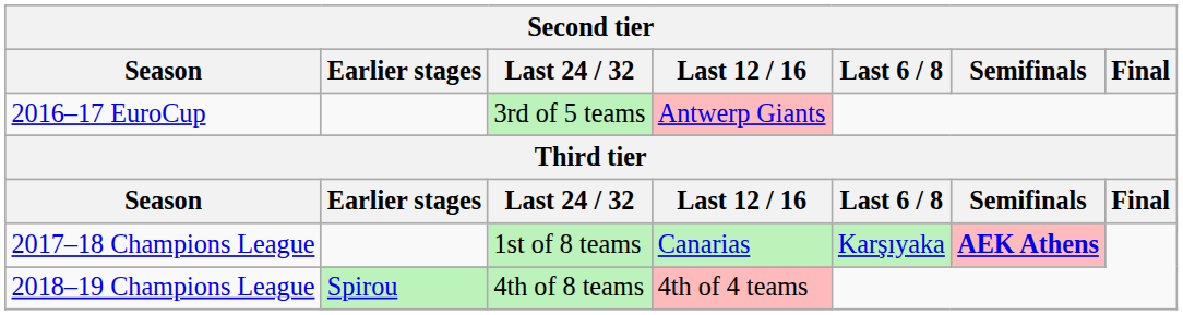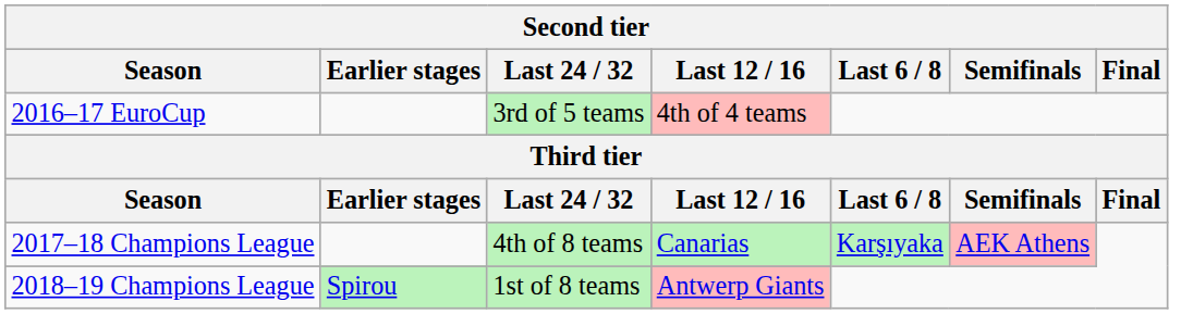2016–17 EuroCup | Second tier / Last 12 / 16: Antwerp Giants -> 4th of 4 teams
2017–18 Champions League | Second tier / Last 24 / 32: 1st of 8 teams -> 4th of 8 teams
2017–18 Champions League | Second tier / Semifinals: bold -> normal
2018–19 Champions League | Second tier / Last 24 / 32: 4th of 8 teams -> 1st of 8 teams
2018–19 Champions League | Second tier / Last 12 / 16: 4th of 4 teams -> Antwerp Giants
